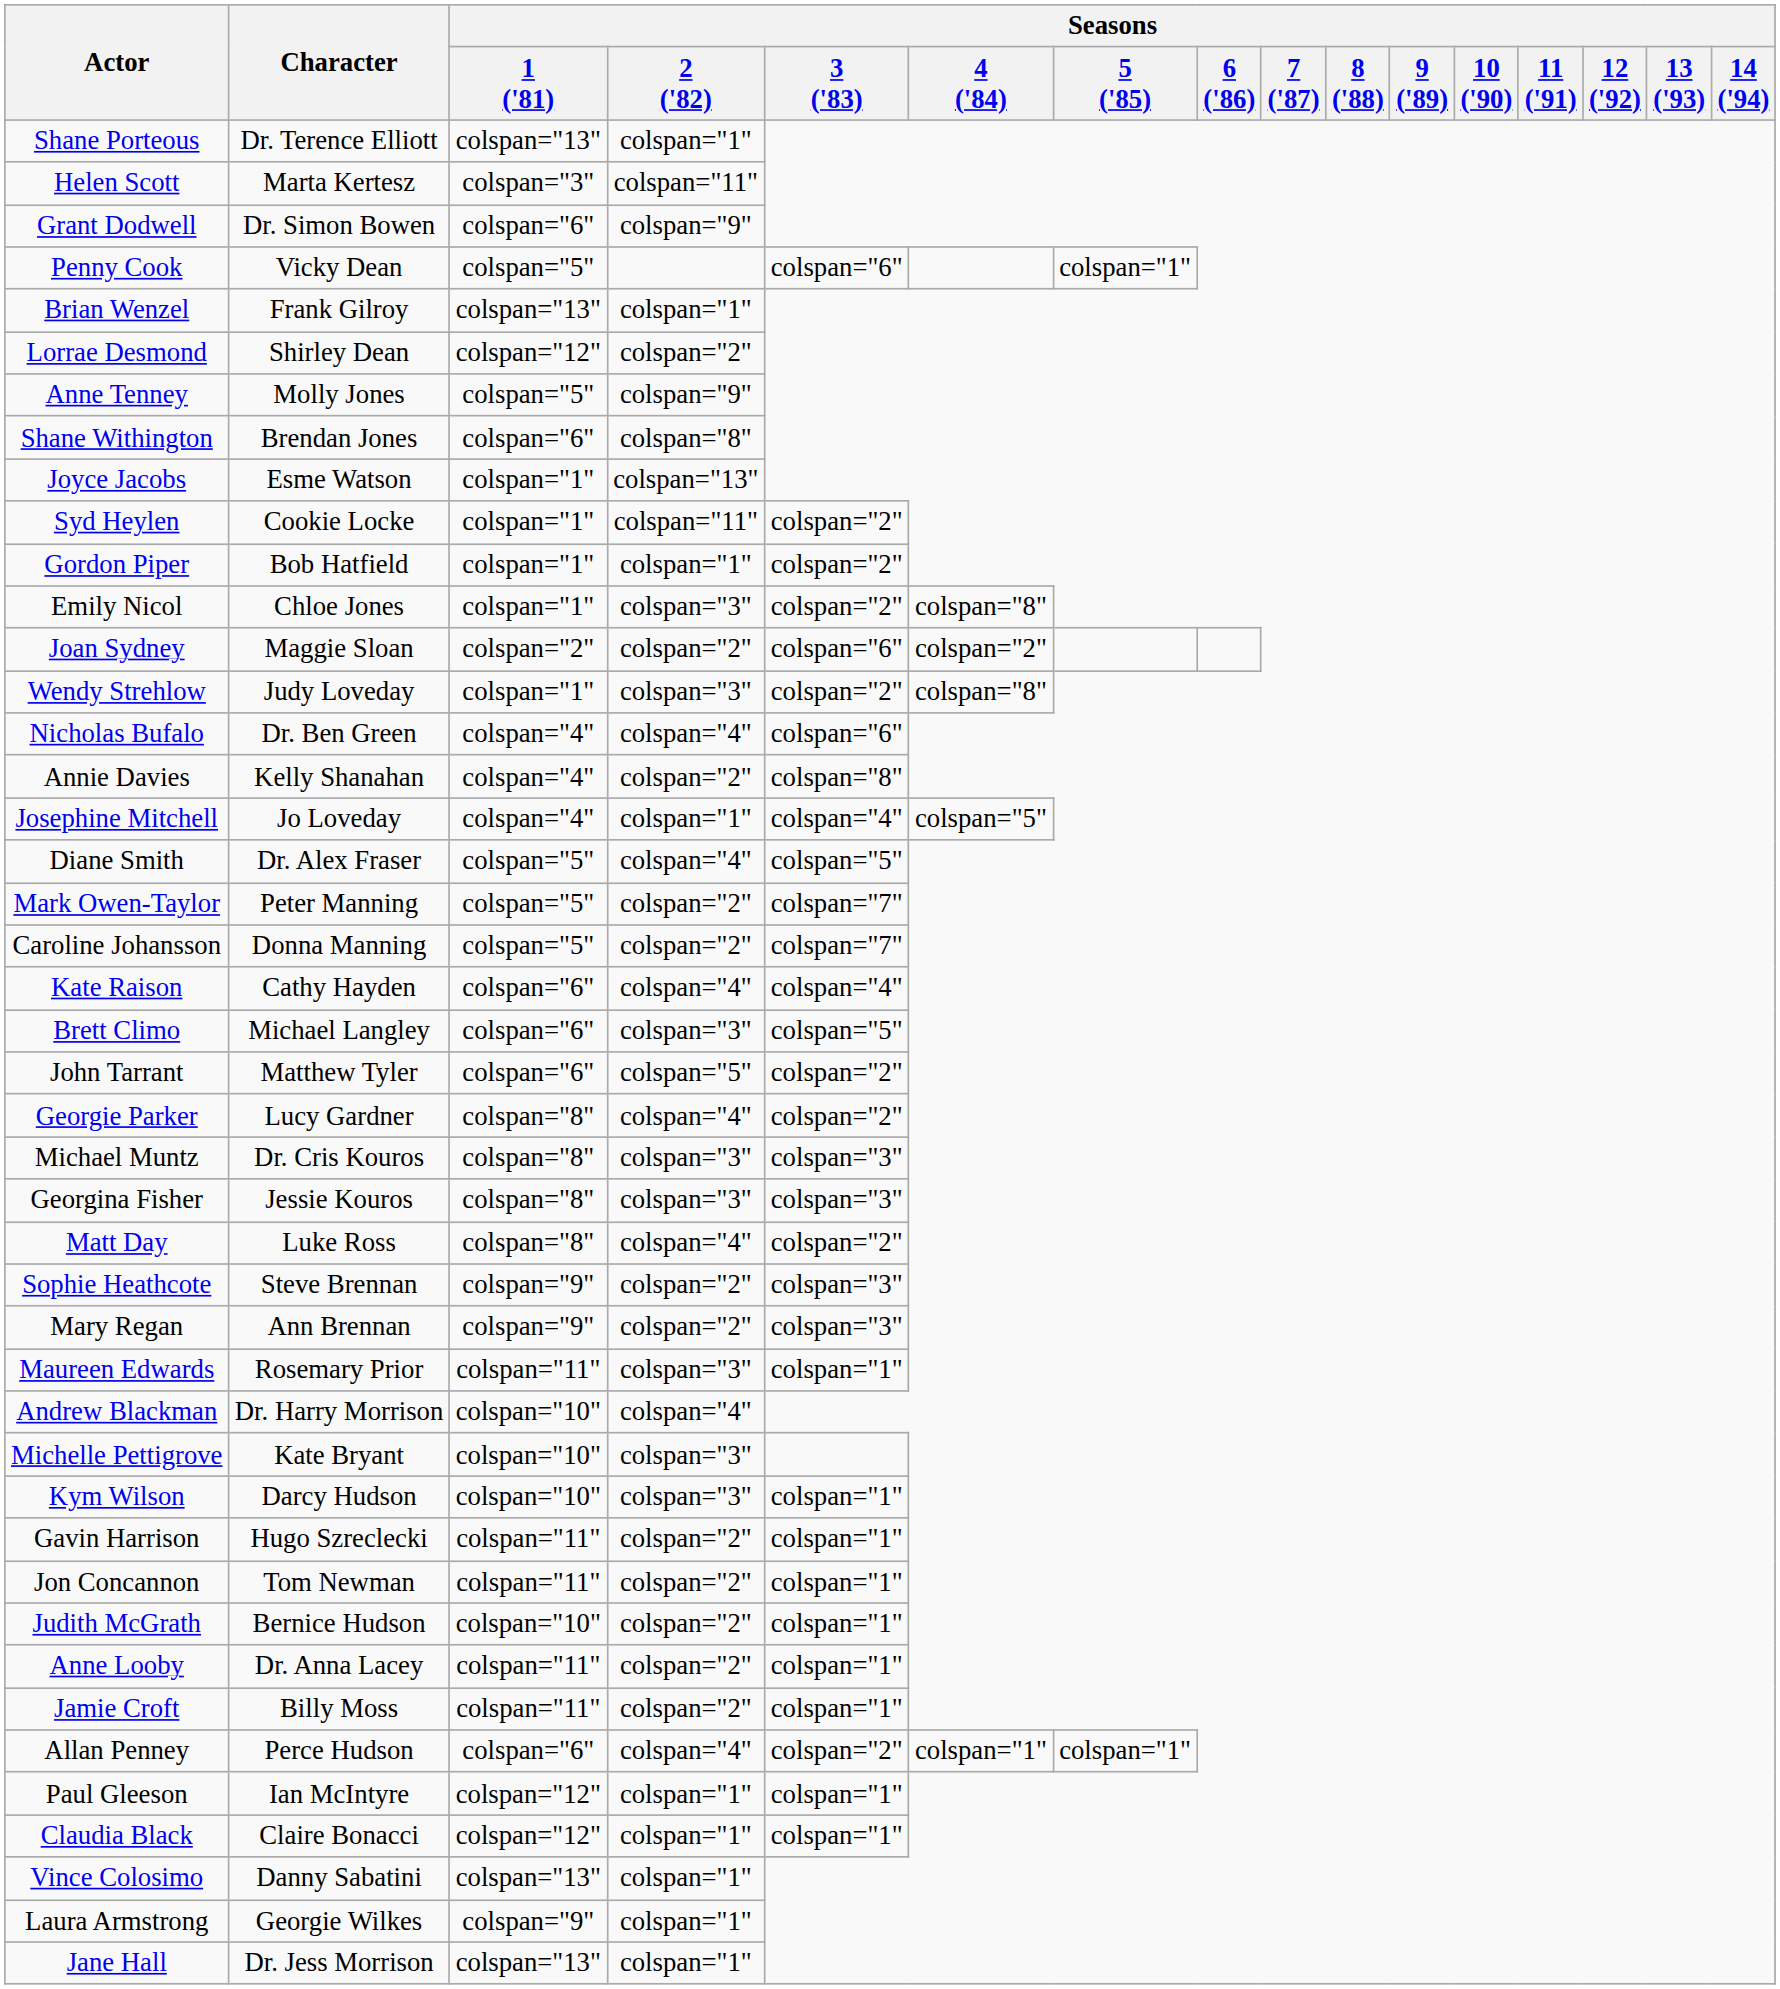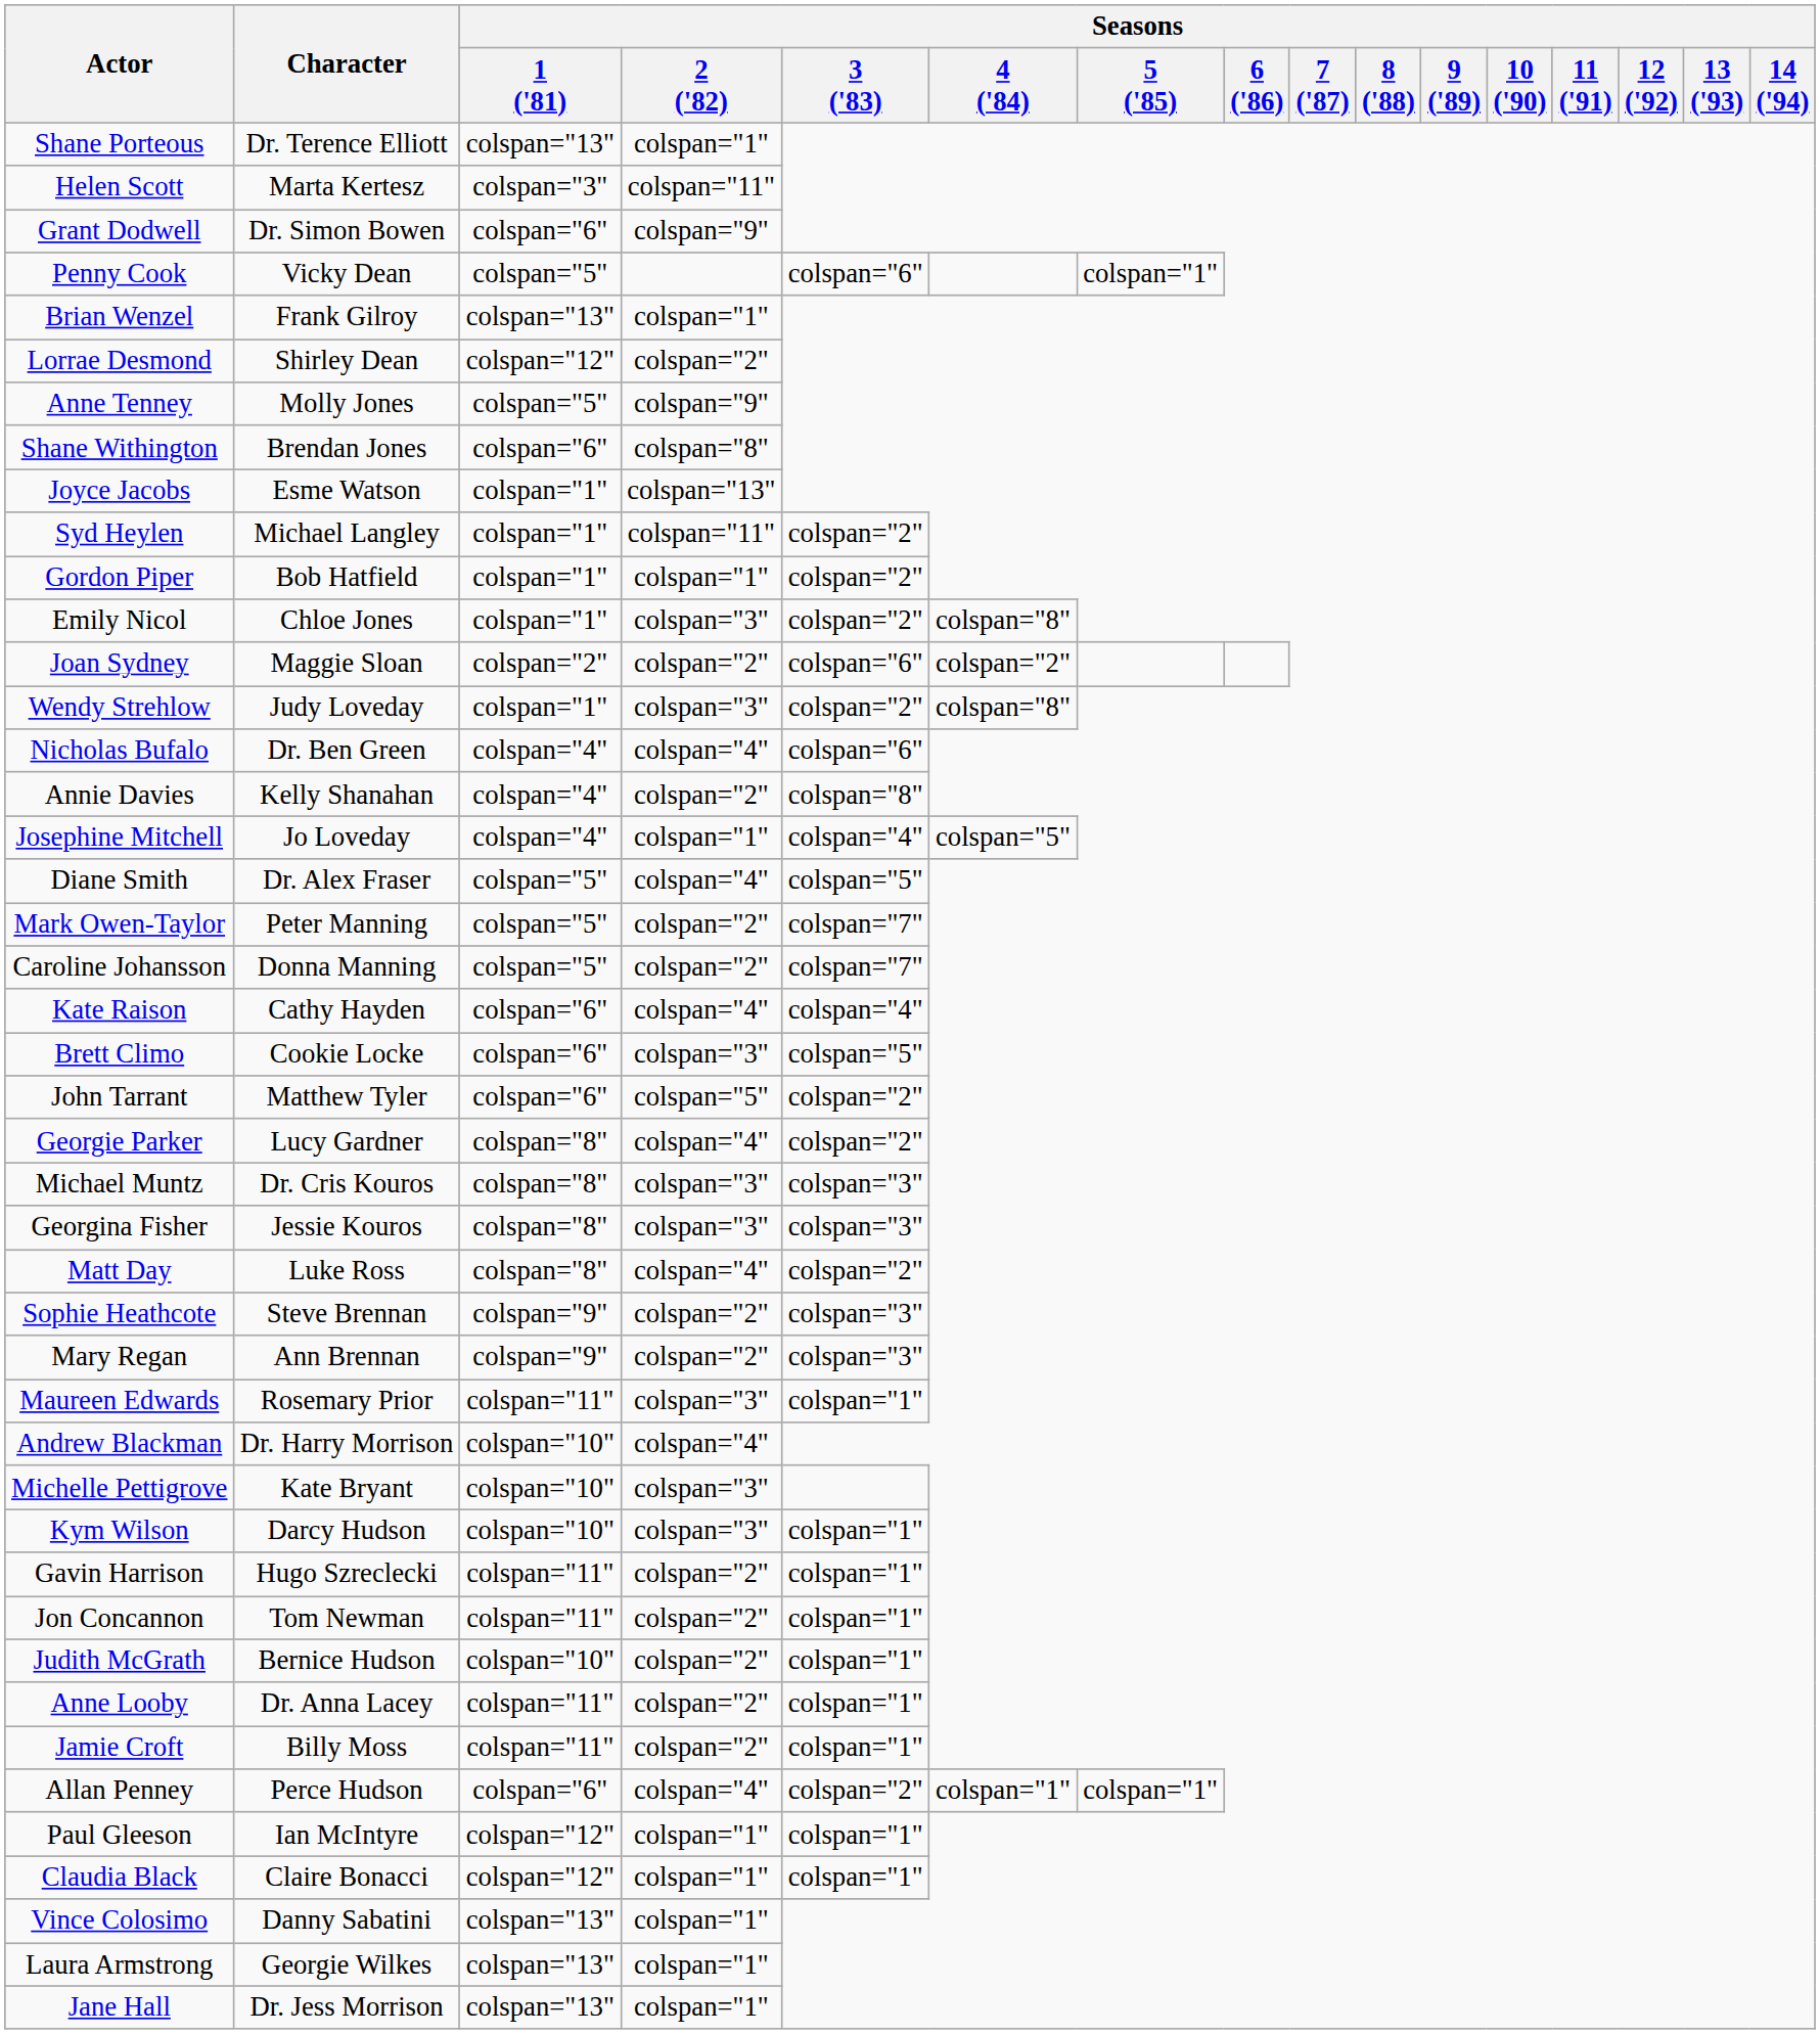Syd Heylen | Character: Cookie Locke -> Michael Langley
Brett Climo | Character: Michael Langley -> Cookie Locke
Laura Armstrong | Seasons / 1 ('81): colspan="9" -> colspan="13"
